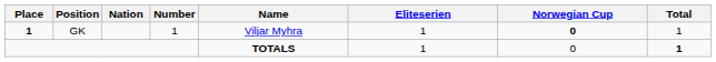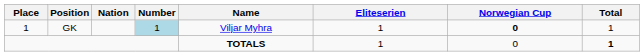GK | Place: bold -> normal
GK | Number: no background -> lightblue background
